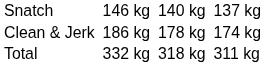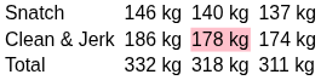Clean & Jerk | column 3: no background -> pink background
